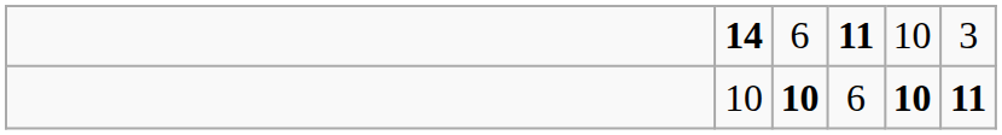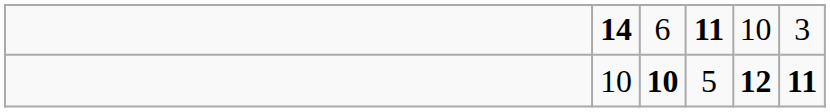row 2 | column 4: 6 -> 5
row 2 | column 5: 10 -> 12
